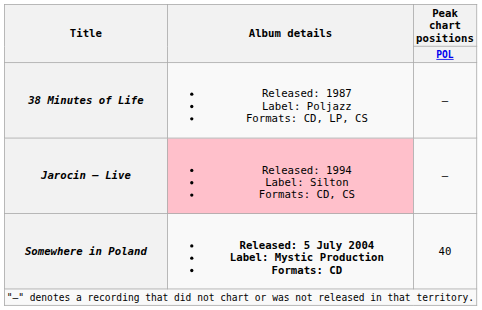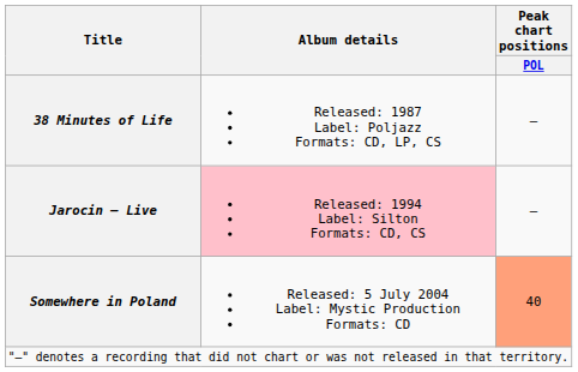Somewhere in Poland | Album details: bold -> normal
Somewhere in Poland | Peak chart positions / POL: no background -> lightsalmon background
